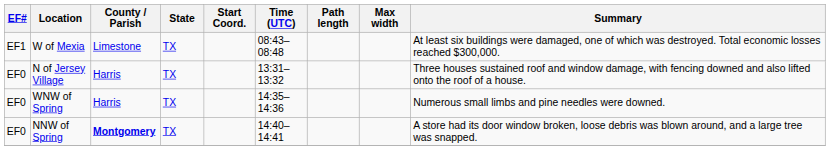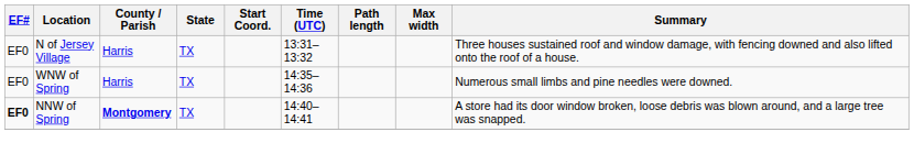- row: EF1 | W of Mexia | Limestone | TX | 08:43–08:48 | At least six buildings were damaged, one of which was destroyed. Total economic losses reached $300,000.
NNW of Spring | EF#: normal -> bold
